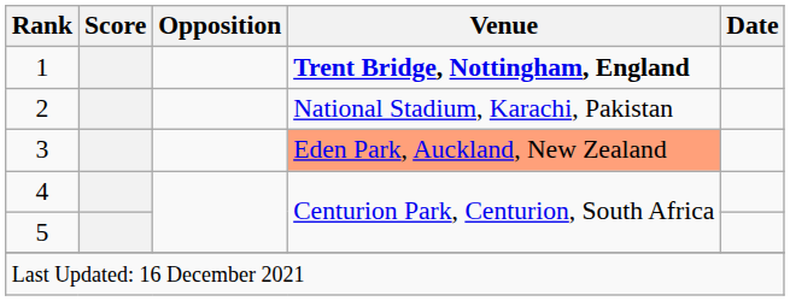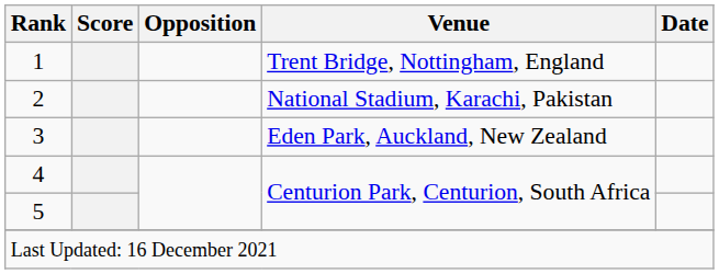1 | Venue: bold -> normal
3 | Venue: lightsalmon background -> no background
